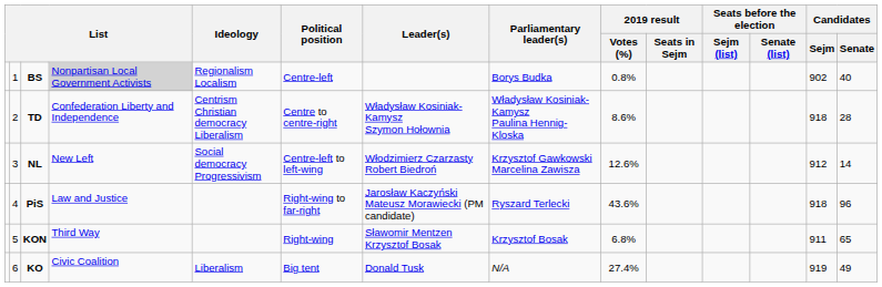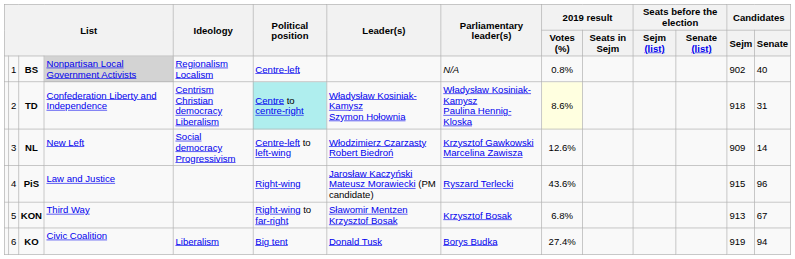BS | Parliamentary leader(s): Borys Budka -> N/A
TD | Political position: no background -> paleturquoise background
TD | 2019 result / Votes (%): no background -> lightyellow background
TD | Candidates / Senate: 28 -> 31
NL | Candidates / Sejm: 912 -> 909
PiS | Political position: Right-wing to far-right -> Right-wing
PiS | Candidates / Sejm: 918 -> 915
KON | Political position: Right-wing -> Right-wing to far-right
KON | Candidates / Sejm: 911 -> 913
KON | Candidates / Senate: 65 -> 67
KO | Parliamentary leader(s): N/A -> Borys Budka
KO | Candidates / Senate: 49 -> 94
